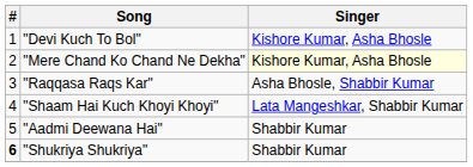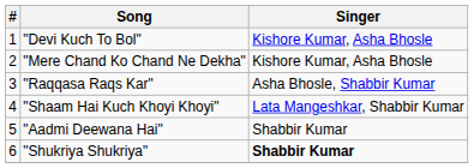"Mere Chand Ko Chand Ne Dekha" | Singer: lightyellow background -> no background
"Shukriya Shukriya" | #: bold -> normal
"Shukriya Shukriya" | Singer: normal -> bold
